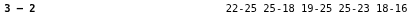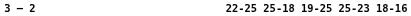row 1 | column 2: normal -> bold
